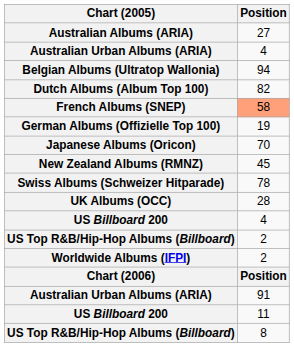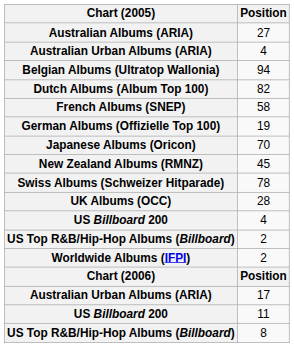row 6 | Position: lightsalmon background -> no background
row 16 | Position: 91 -> 17
